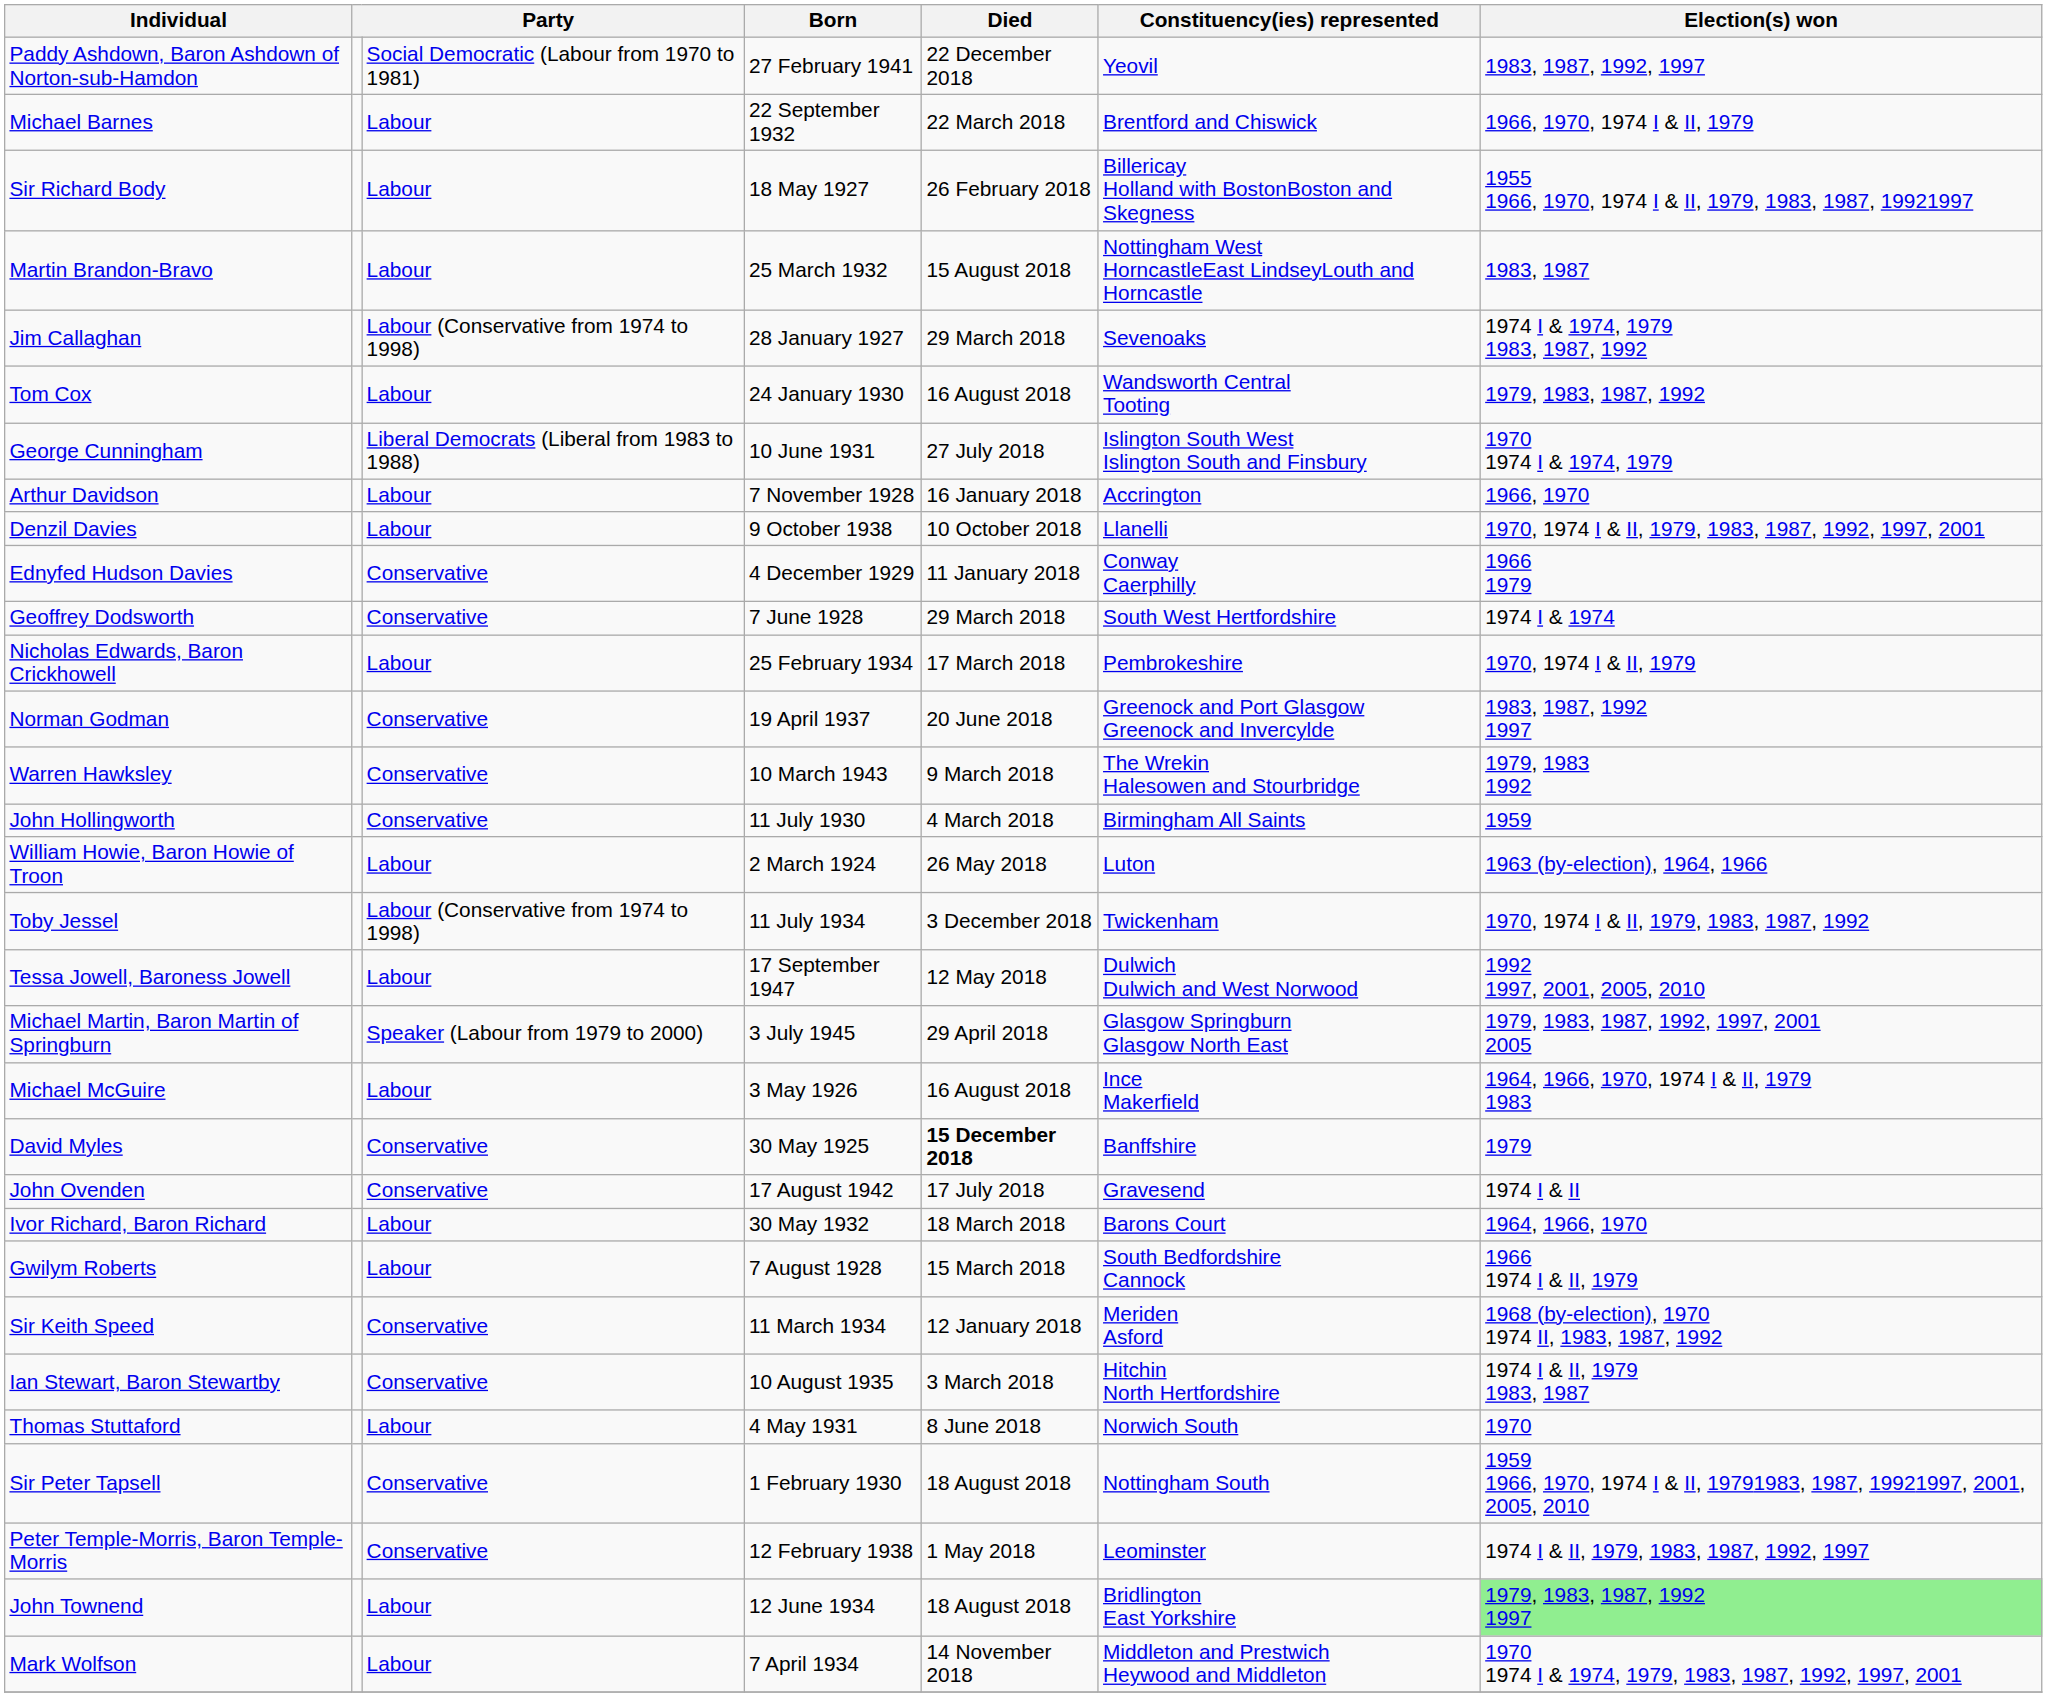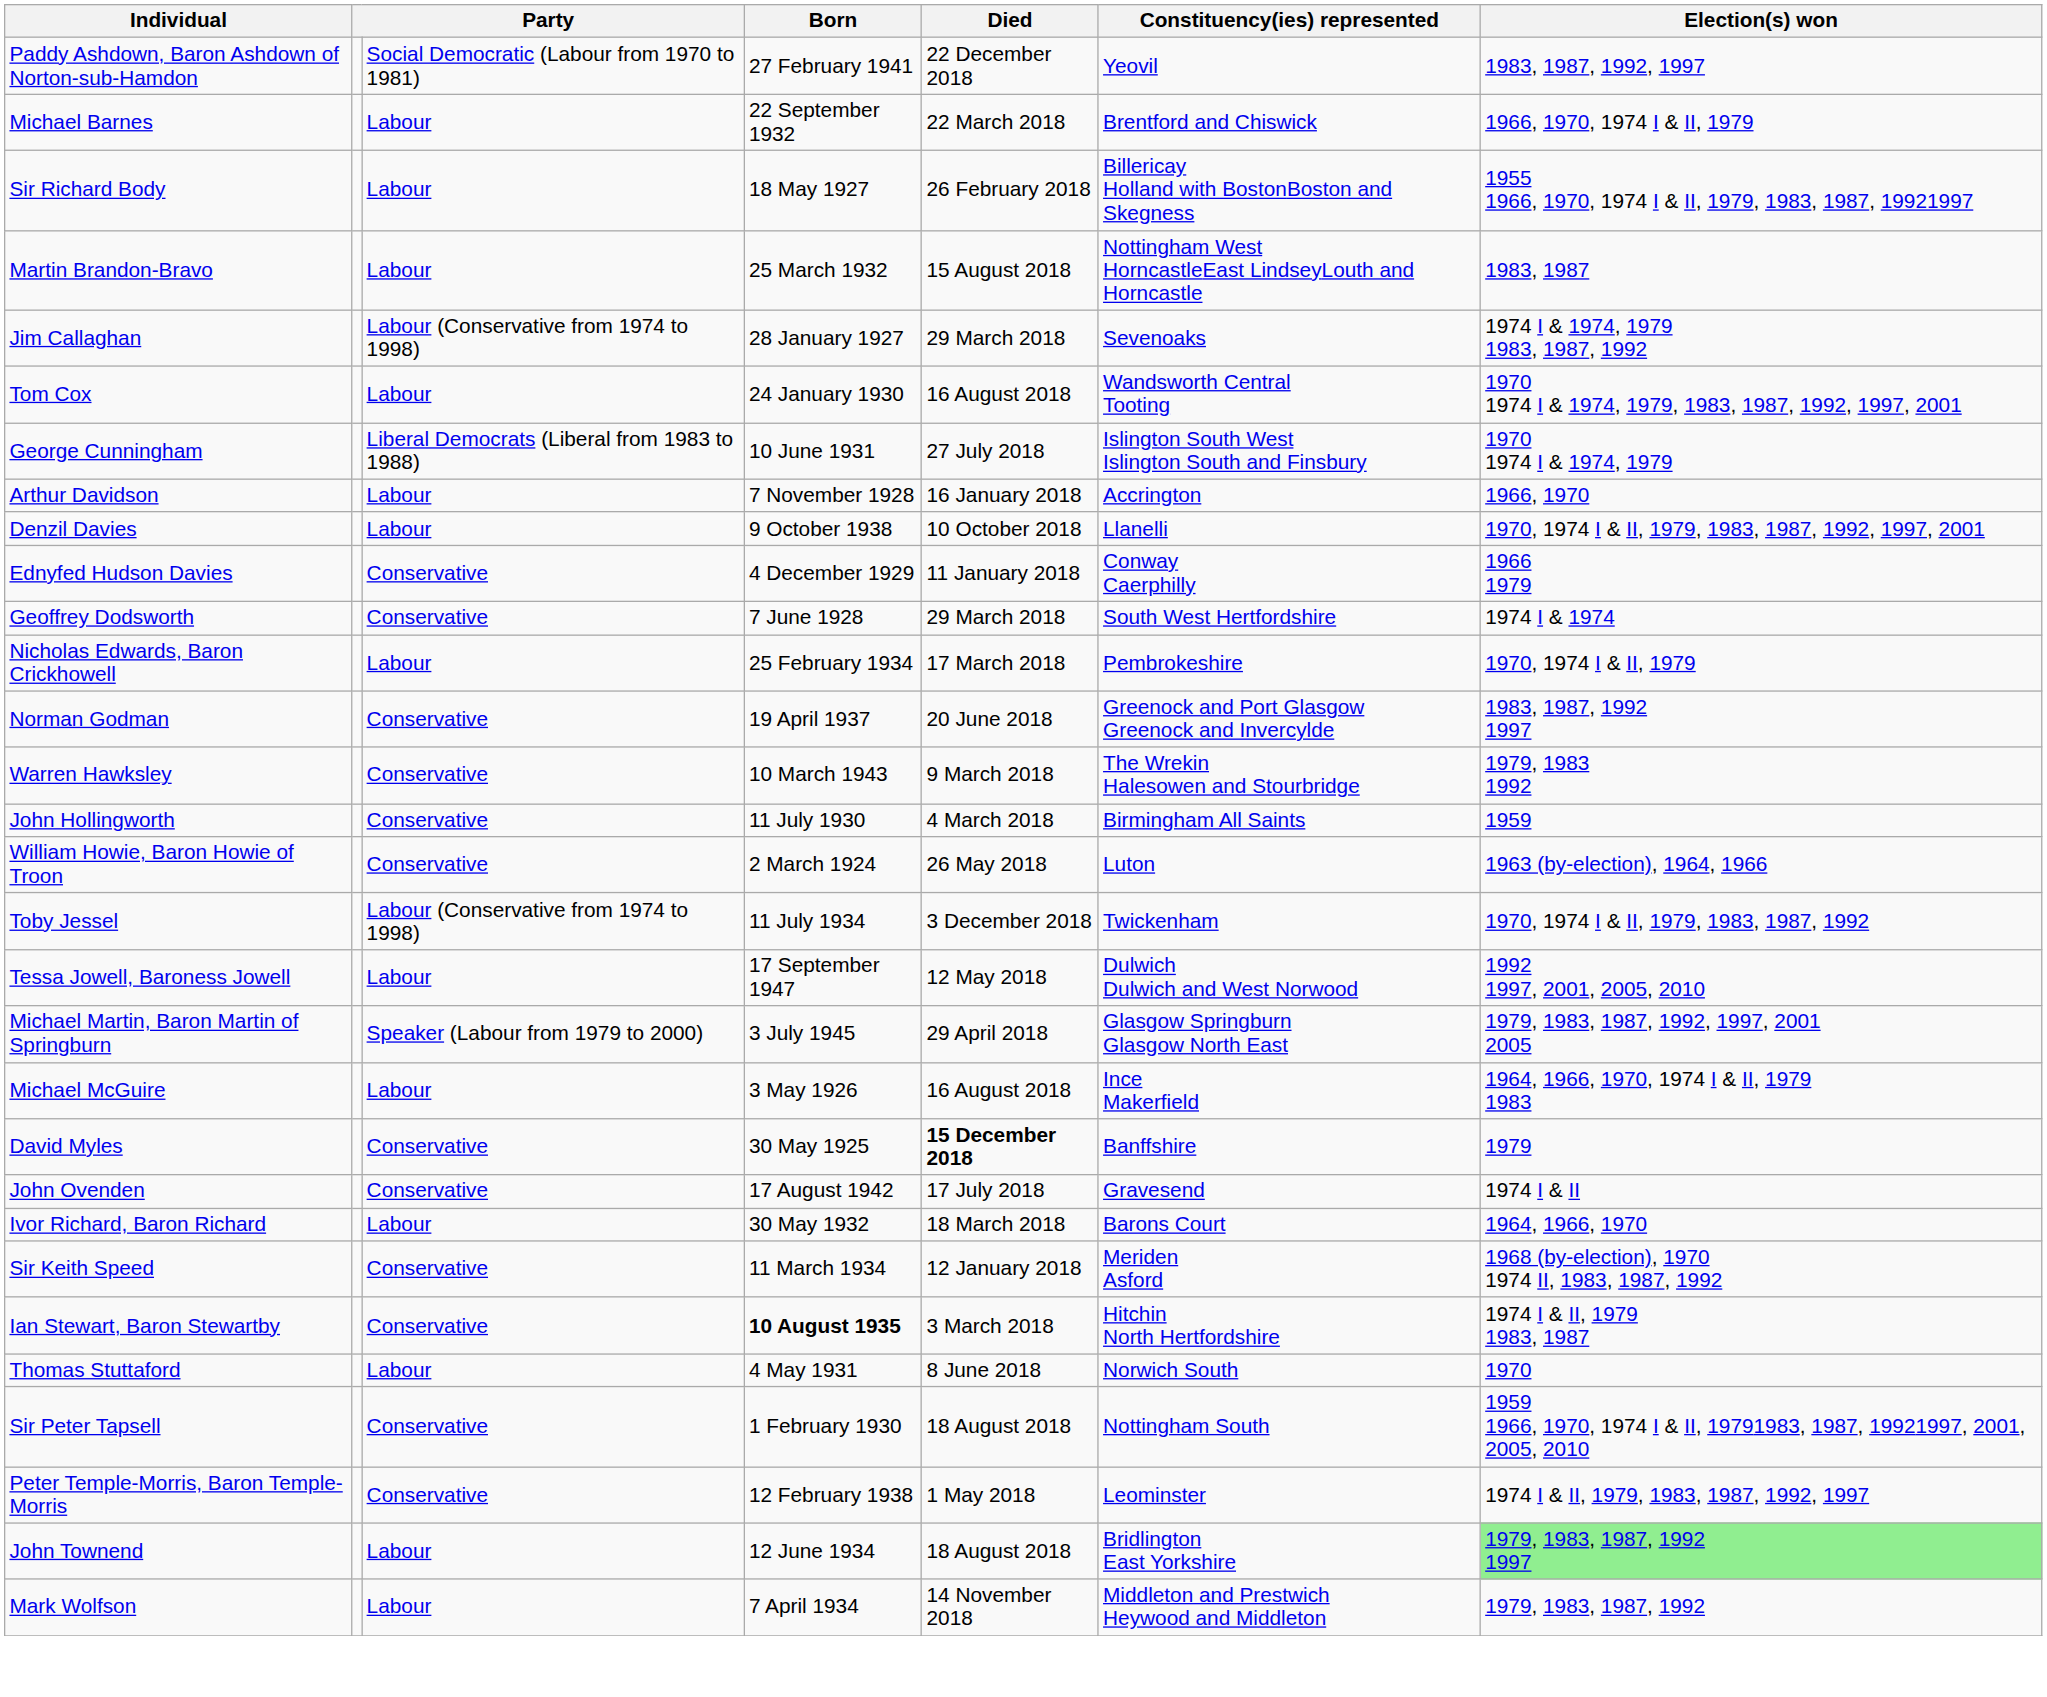Tom Cox | Election(s) won: 1979, 1983, 1987, 1992 -> 1970 1974 I & 1974, 1979, 1983, 1987, 1992, 1997, 2001
William Howie, Baron Howie of Troon | column 3: Labour -> Conservative
- row: Gwilym Roberts | Labour | 7 August 1928 | 15 March 2018 | South Bedfordshire Cannock | 1966 1974 I & II, 1979
Ian Stewart, Baron Stewartby | Born: normal -> bold
Mark Wolfson | Election(s) won: 1970 1974 I & 1974, 1979, 1983, 1987, 1992, 1997, 2001 -> 1979, 1983, 1987, 1992
